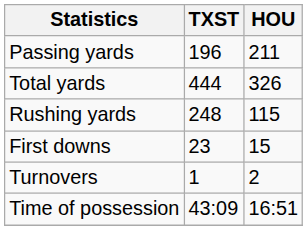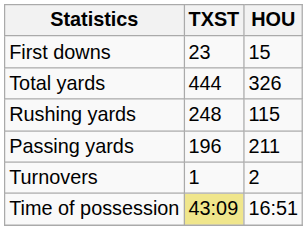rows swapped: First downs <-> Passing yards
Time of possession | TXST: no background -> khaki background
